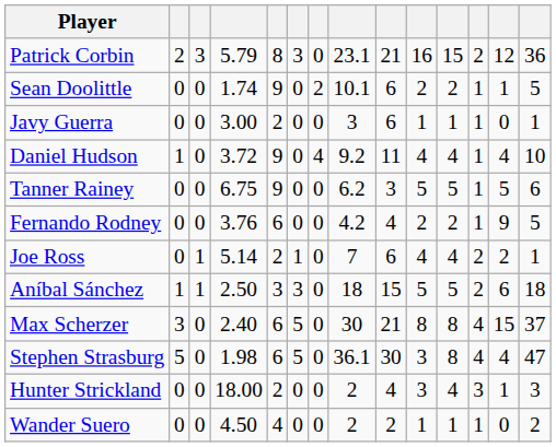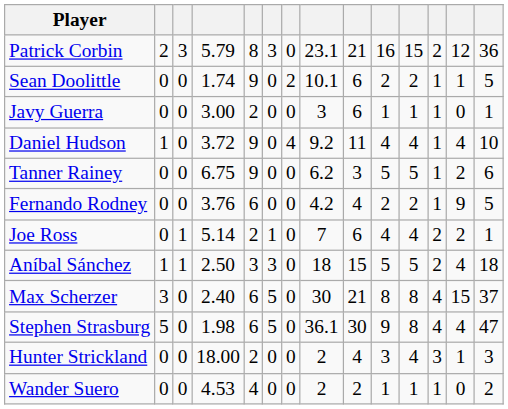Tanner Rainey | column 13: 5 -> 2
Aníbal Sánchez | column 13: 6 -> 4
Stephen Strasburg | column 10: 3 -> 9
Wander Suero | column 4: 4.50 -> 4.53
